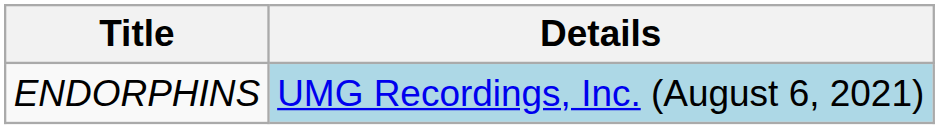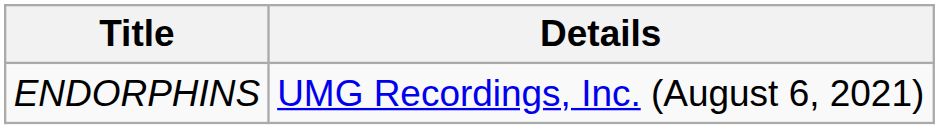ENDORPHINS | Details: lightblue background -> no background
